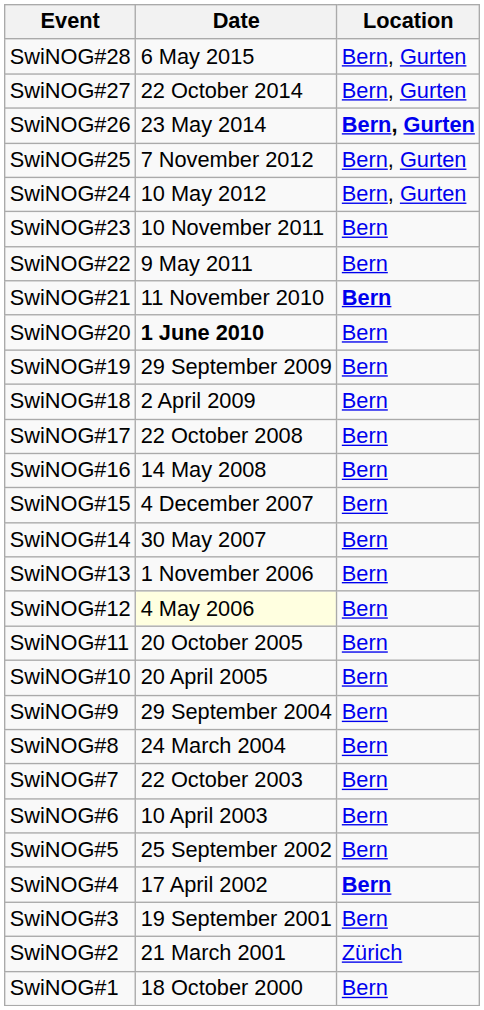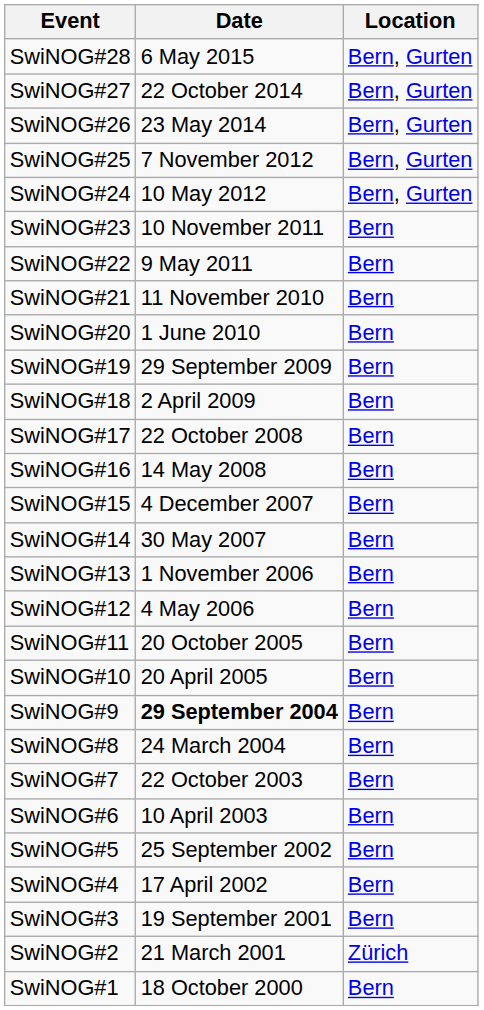SwiNOG#26 | Location: bold -> normal
SwiNOG#21 | Location: bold -> normal
SwiNOG#20 | Date: bold -> normal
SwiNOG#12 | Date: lightyellow background -> no background
SwiNOG#9 | Date: normal -> bold
SwiNOG#4 | Location: bold -> normal
